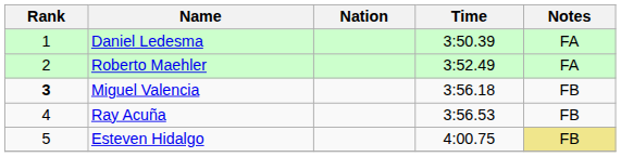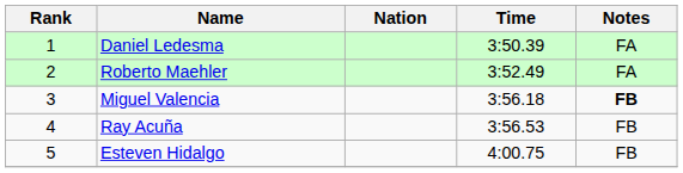Miguel Valencia | Rank: bold -> normal
Miguel Valencia | Notes: normal -> bold
Esteven Hidalgo | Notes: khaki background -> no background
